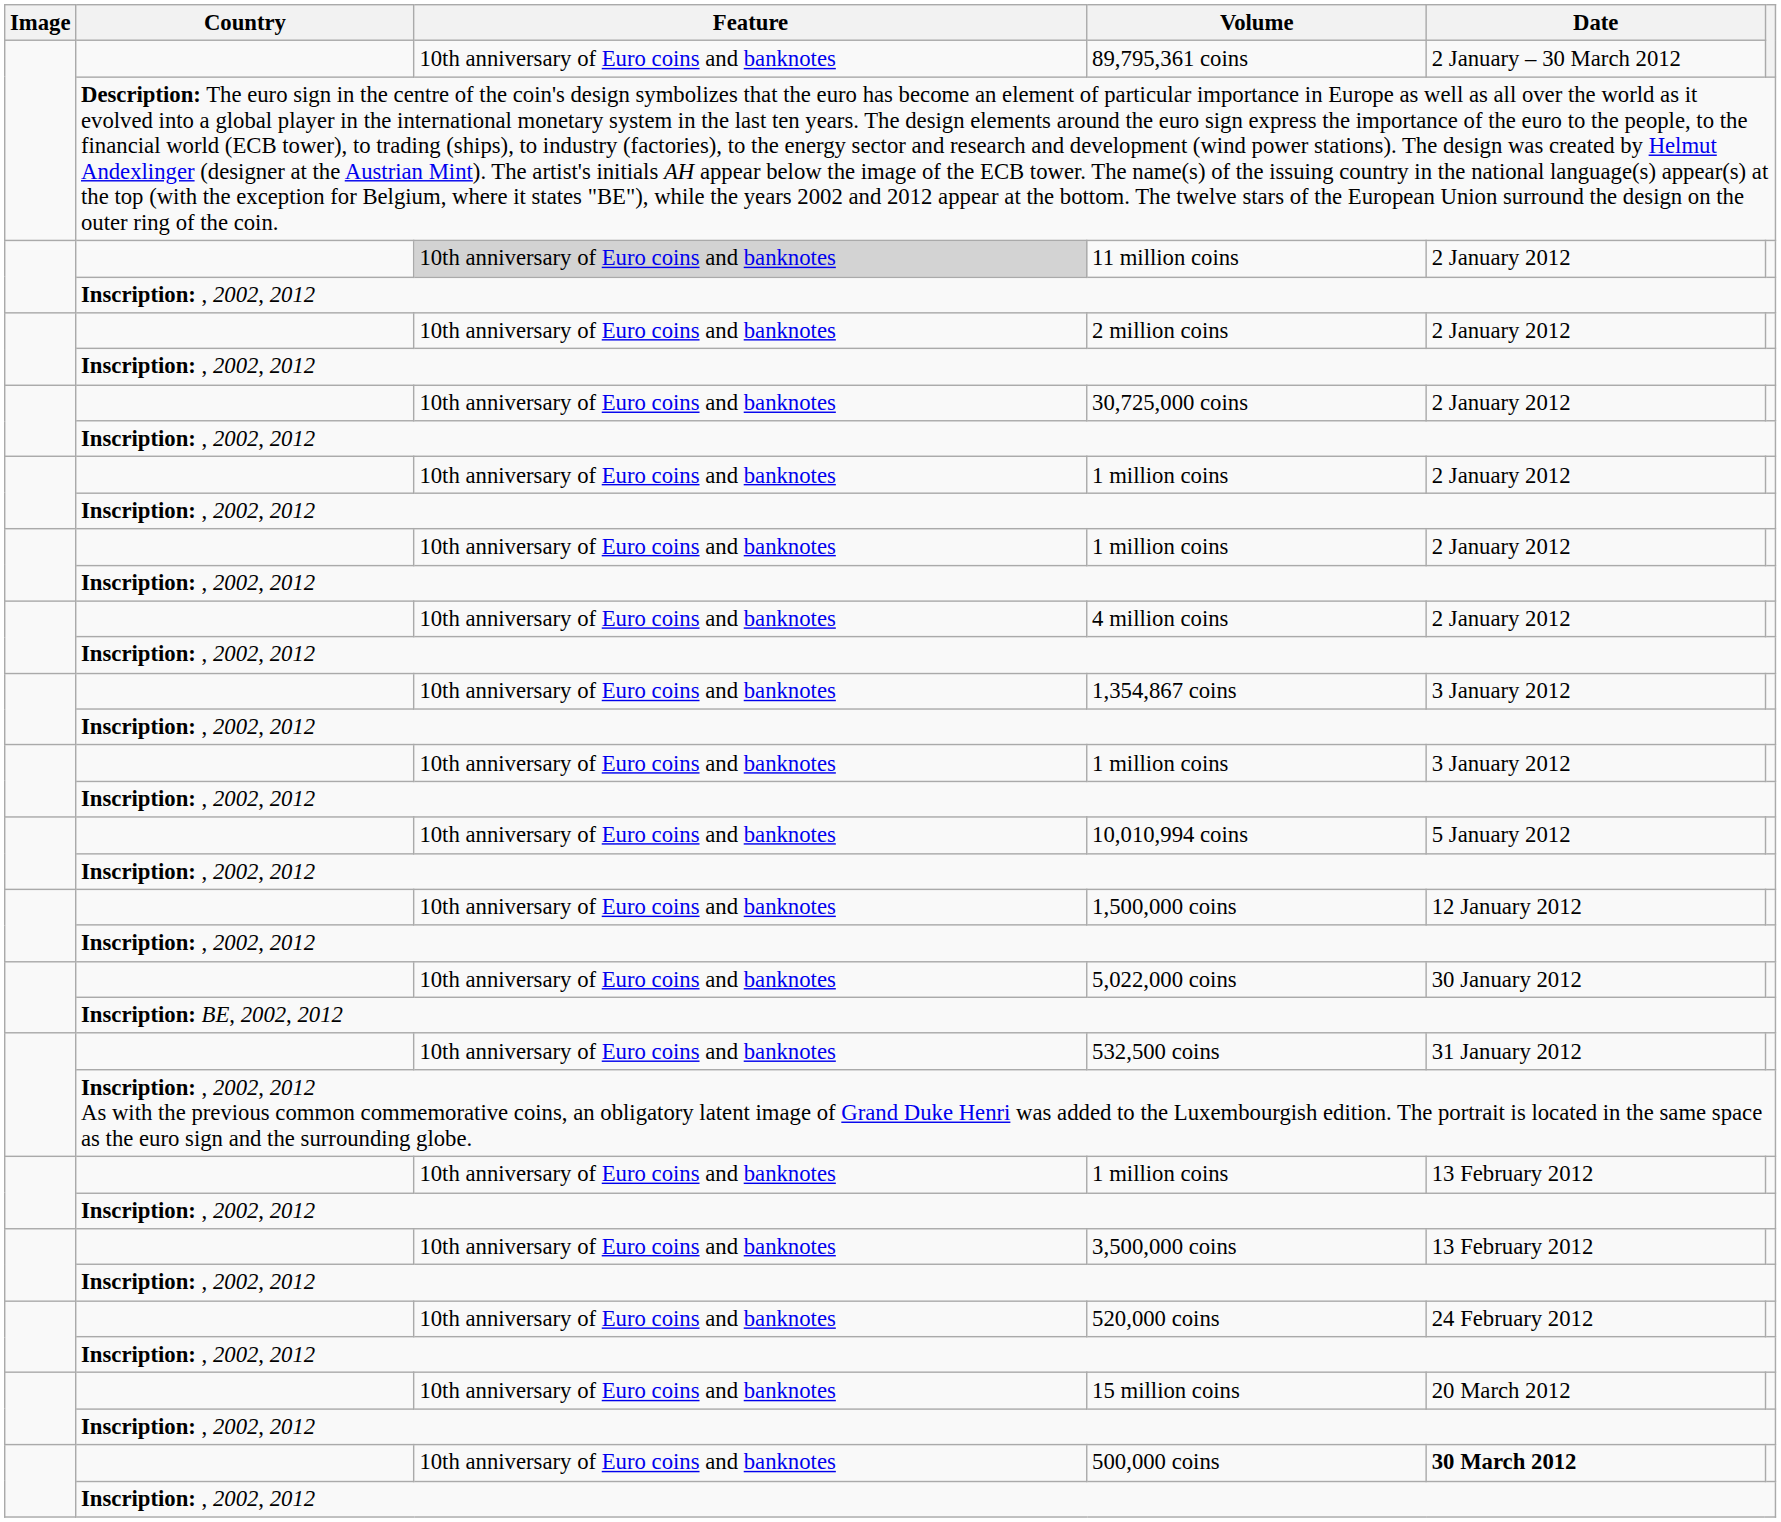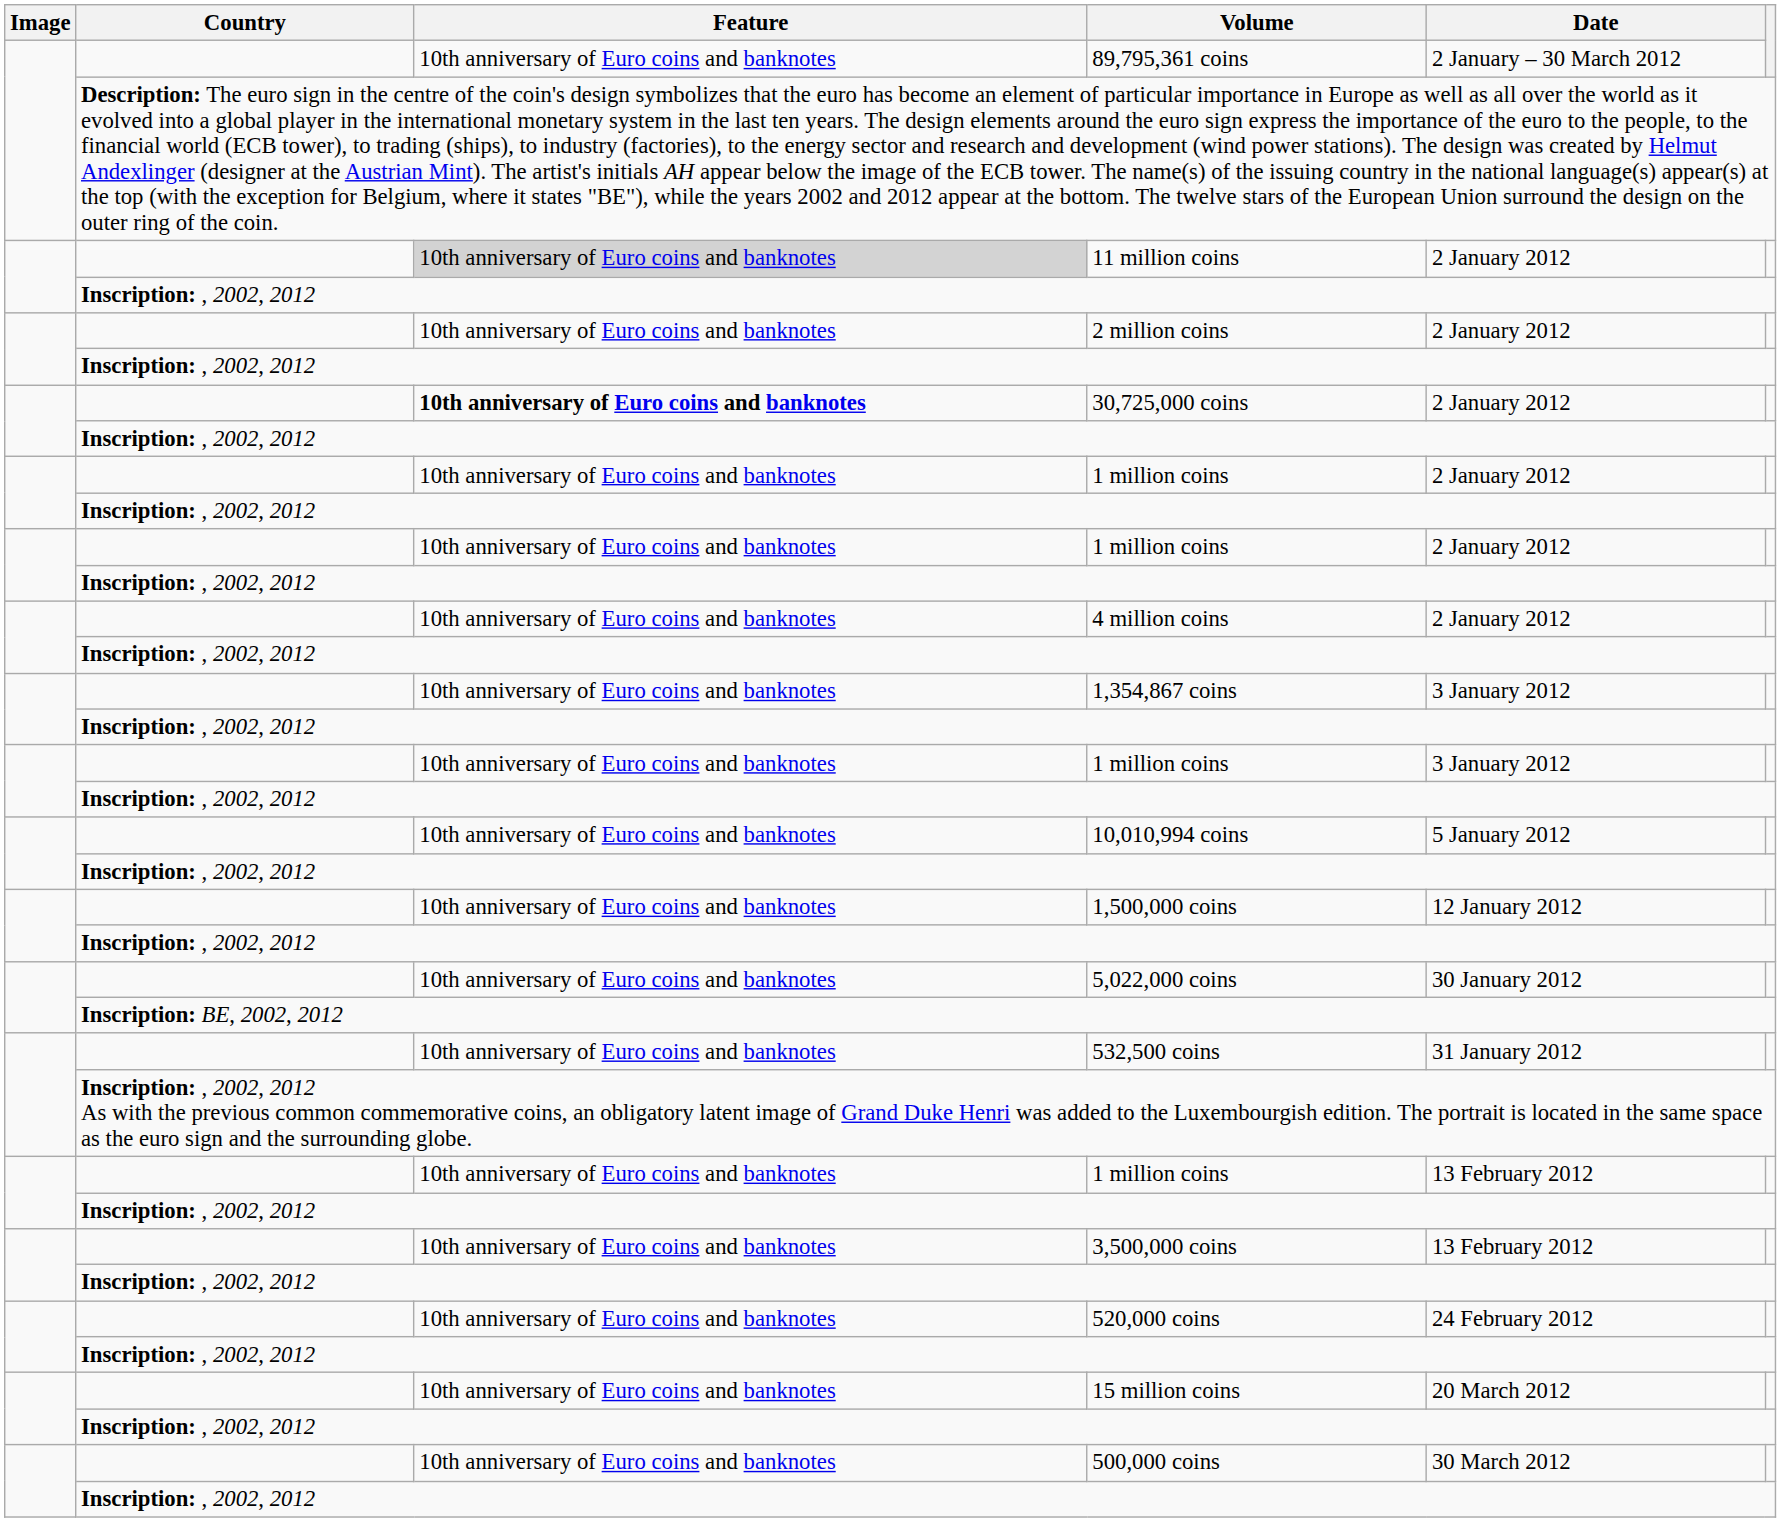30,725,000 coins | Feature: normal -> bold
500,000 coins | Date: bold -> normal
